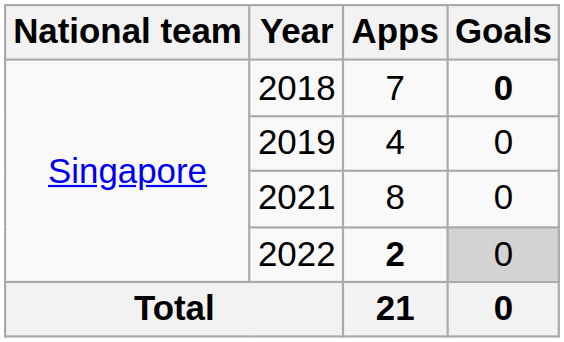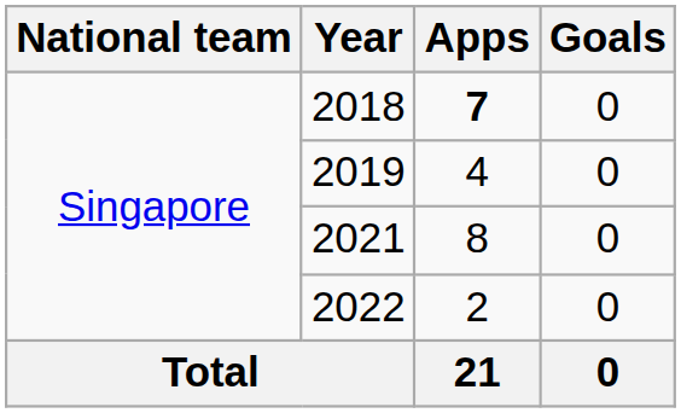2018 | Apps: normal -> bold
2018 | Goals: bold -> normal
2022 | Apps: bold -> normal
2022 | Goals: lightgrey background -> no background
